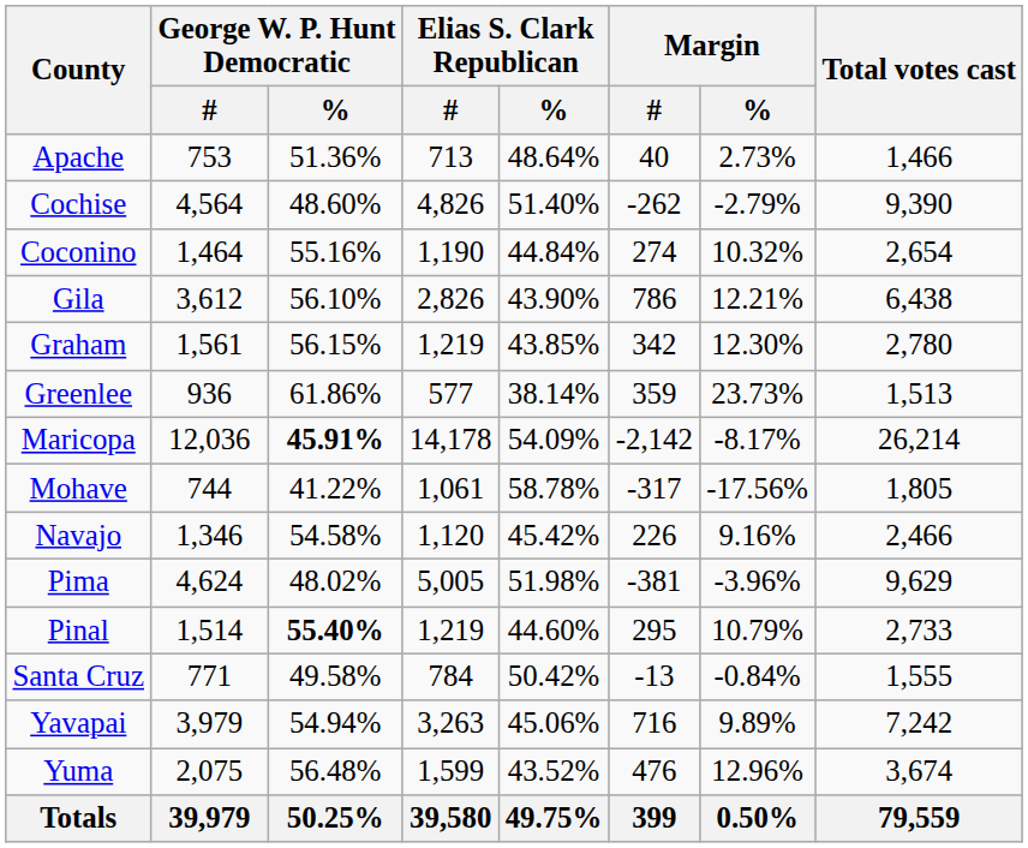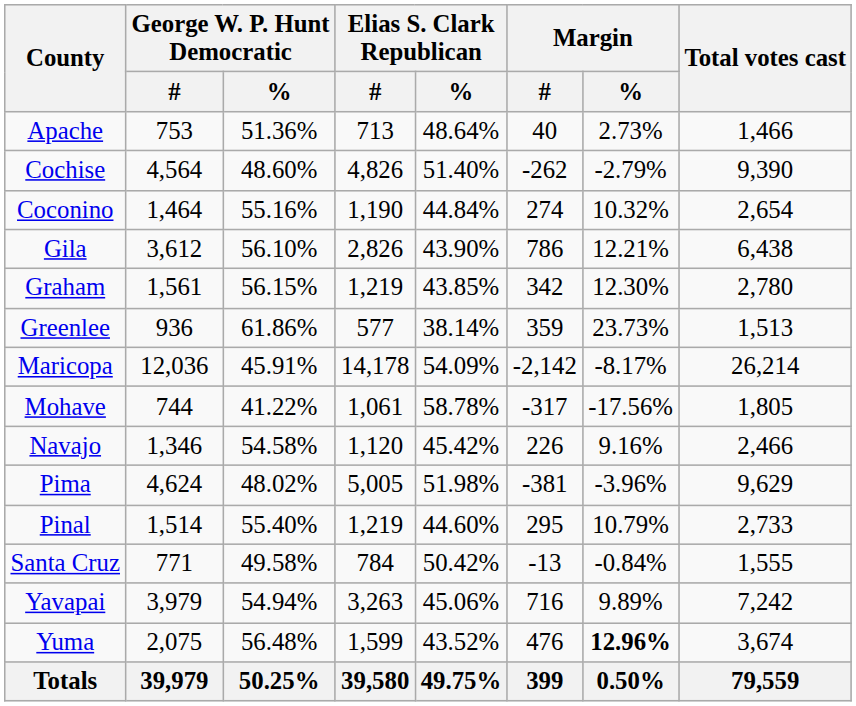Maricopa | George W. P. Hunt Democratic / %: bold -> normal
Pinal | George W. P. Hunt Democratic / %: bold -> normal
Yuma | Margin / %: normal -> bold
